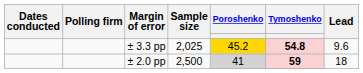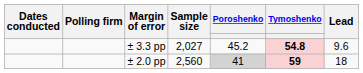± 3.3 pp | Sample size: 2,025 -> 2,027
± 3.3 pp | Poroshenko: gold background -> no background
± 2.0 pp | Sample size: 2,500 -> 2,560
